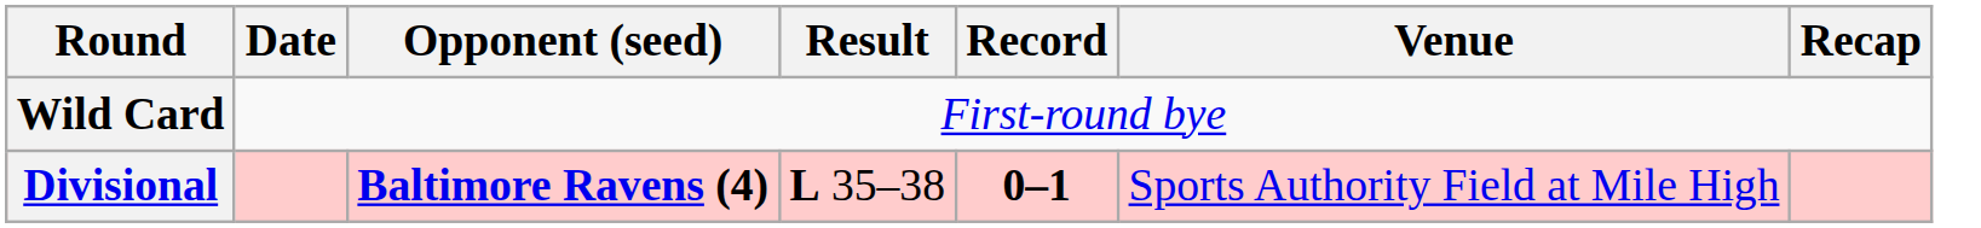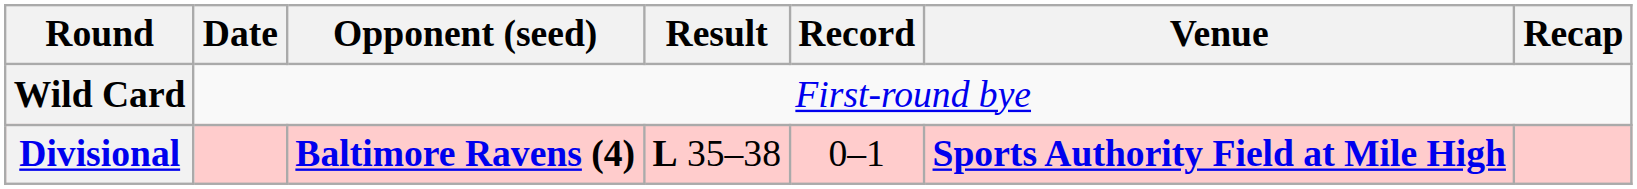Divisional | Record: bold -> normal
Divisional | Venue: normal -> bold
